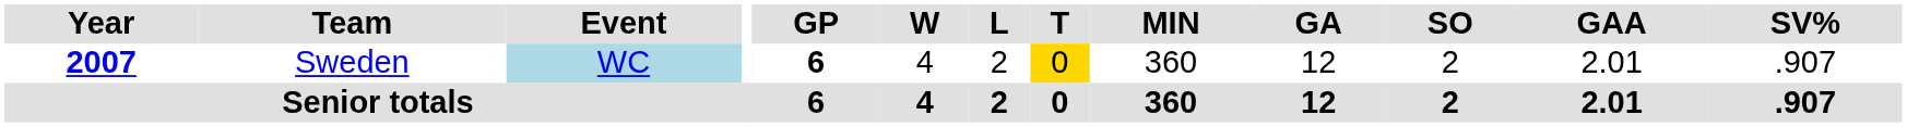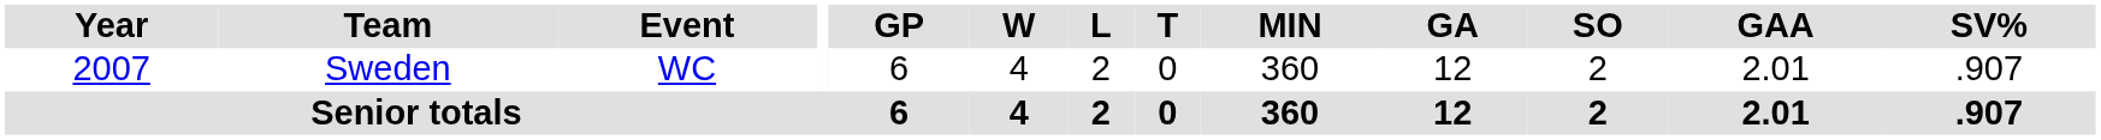Sweden | Year: bold -> normal
Sweden | Event: lightblue background -> no background
Sweden | GP: bold -> normal
Sweden | T: gold background -> no background
